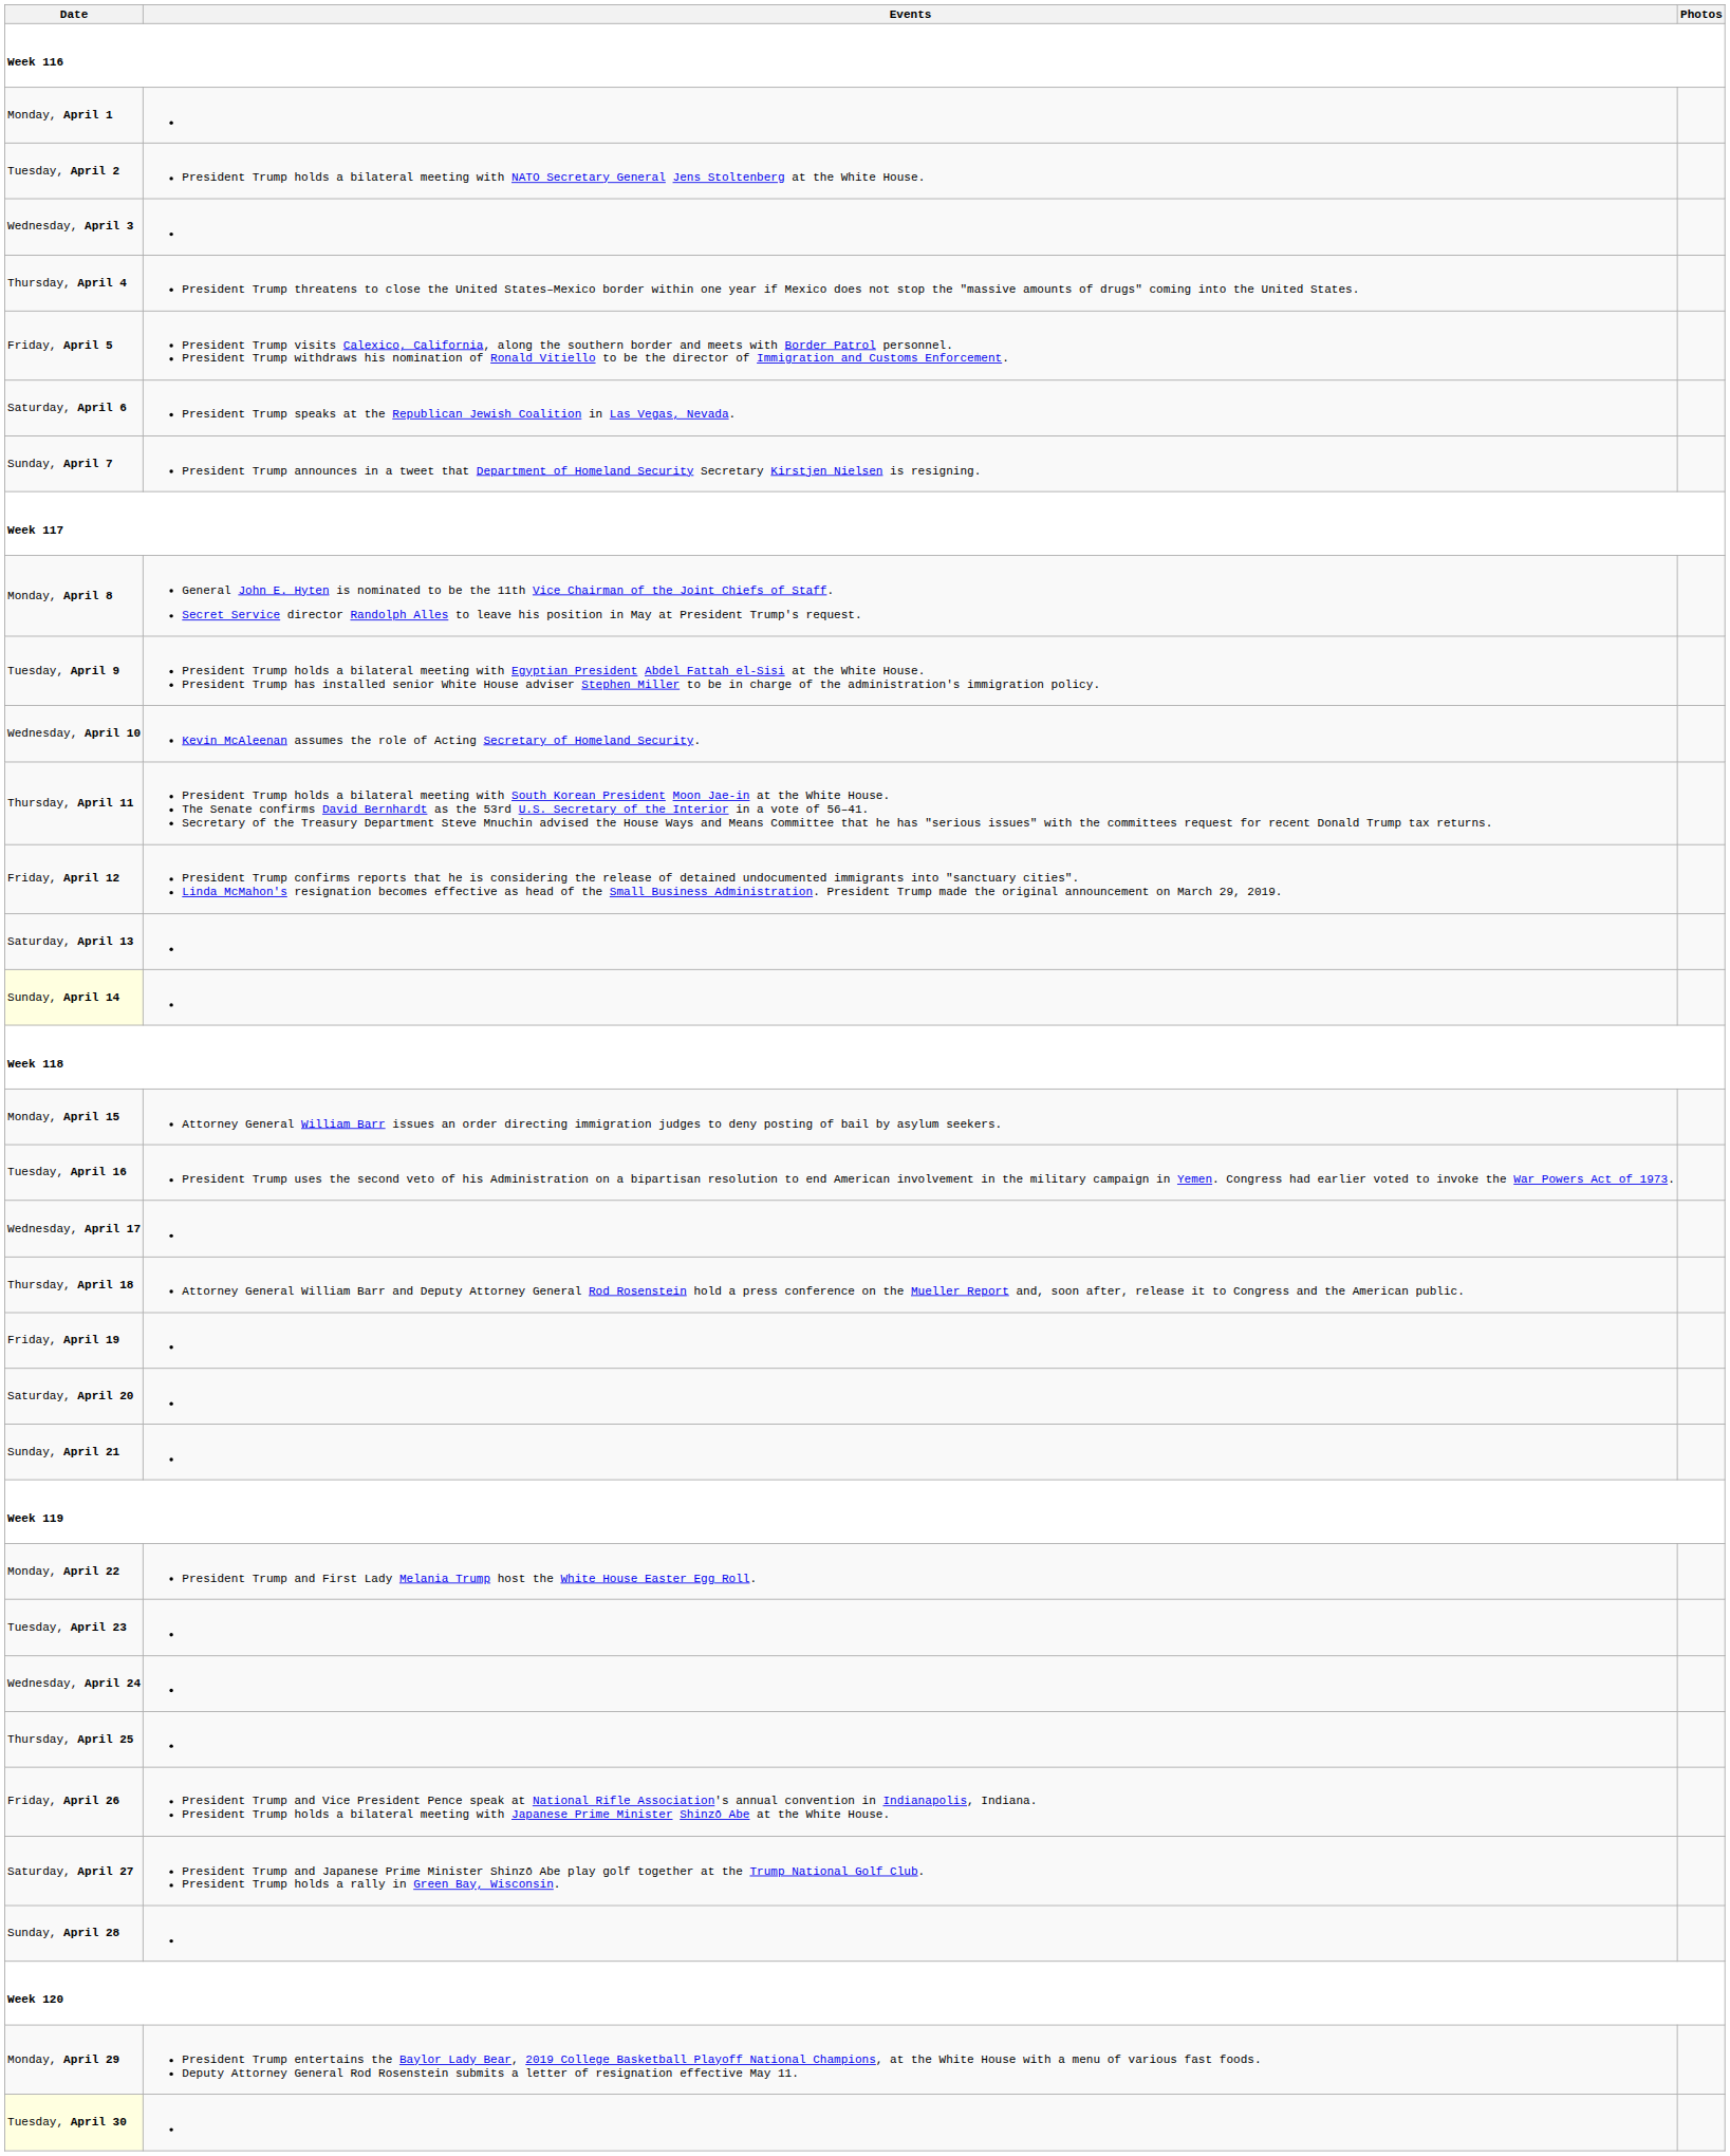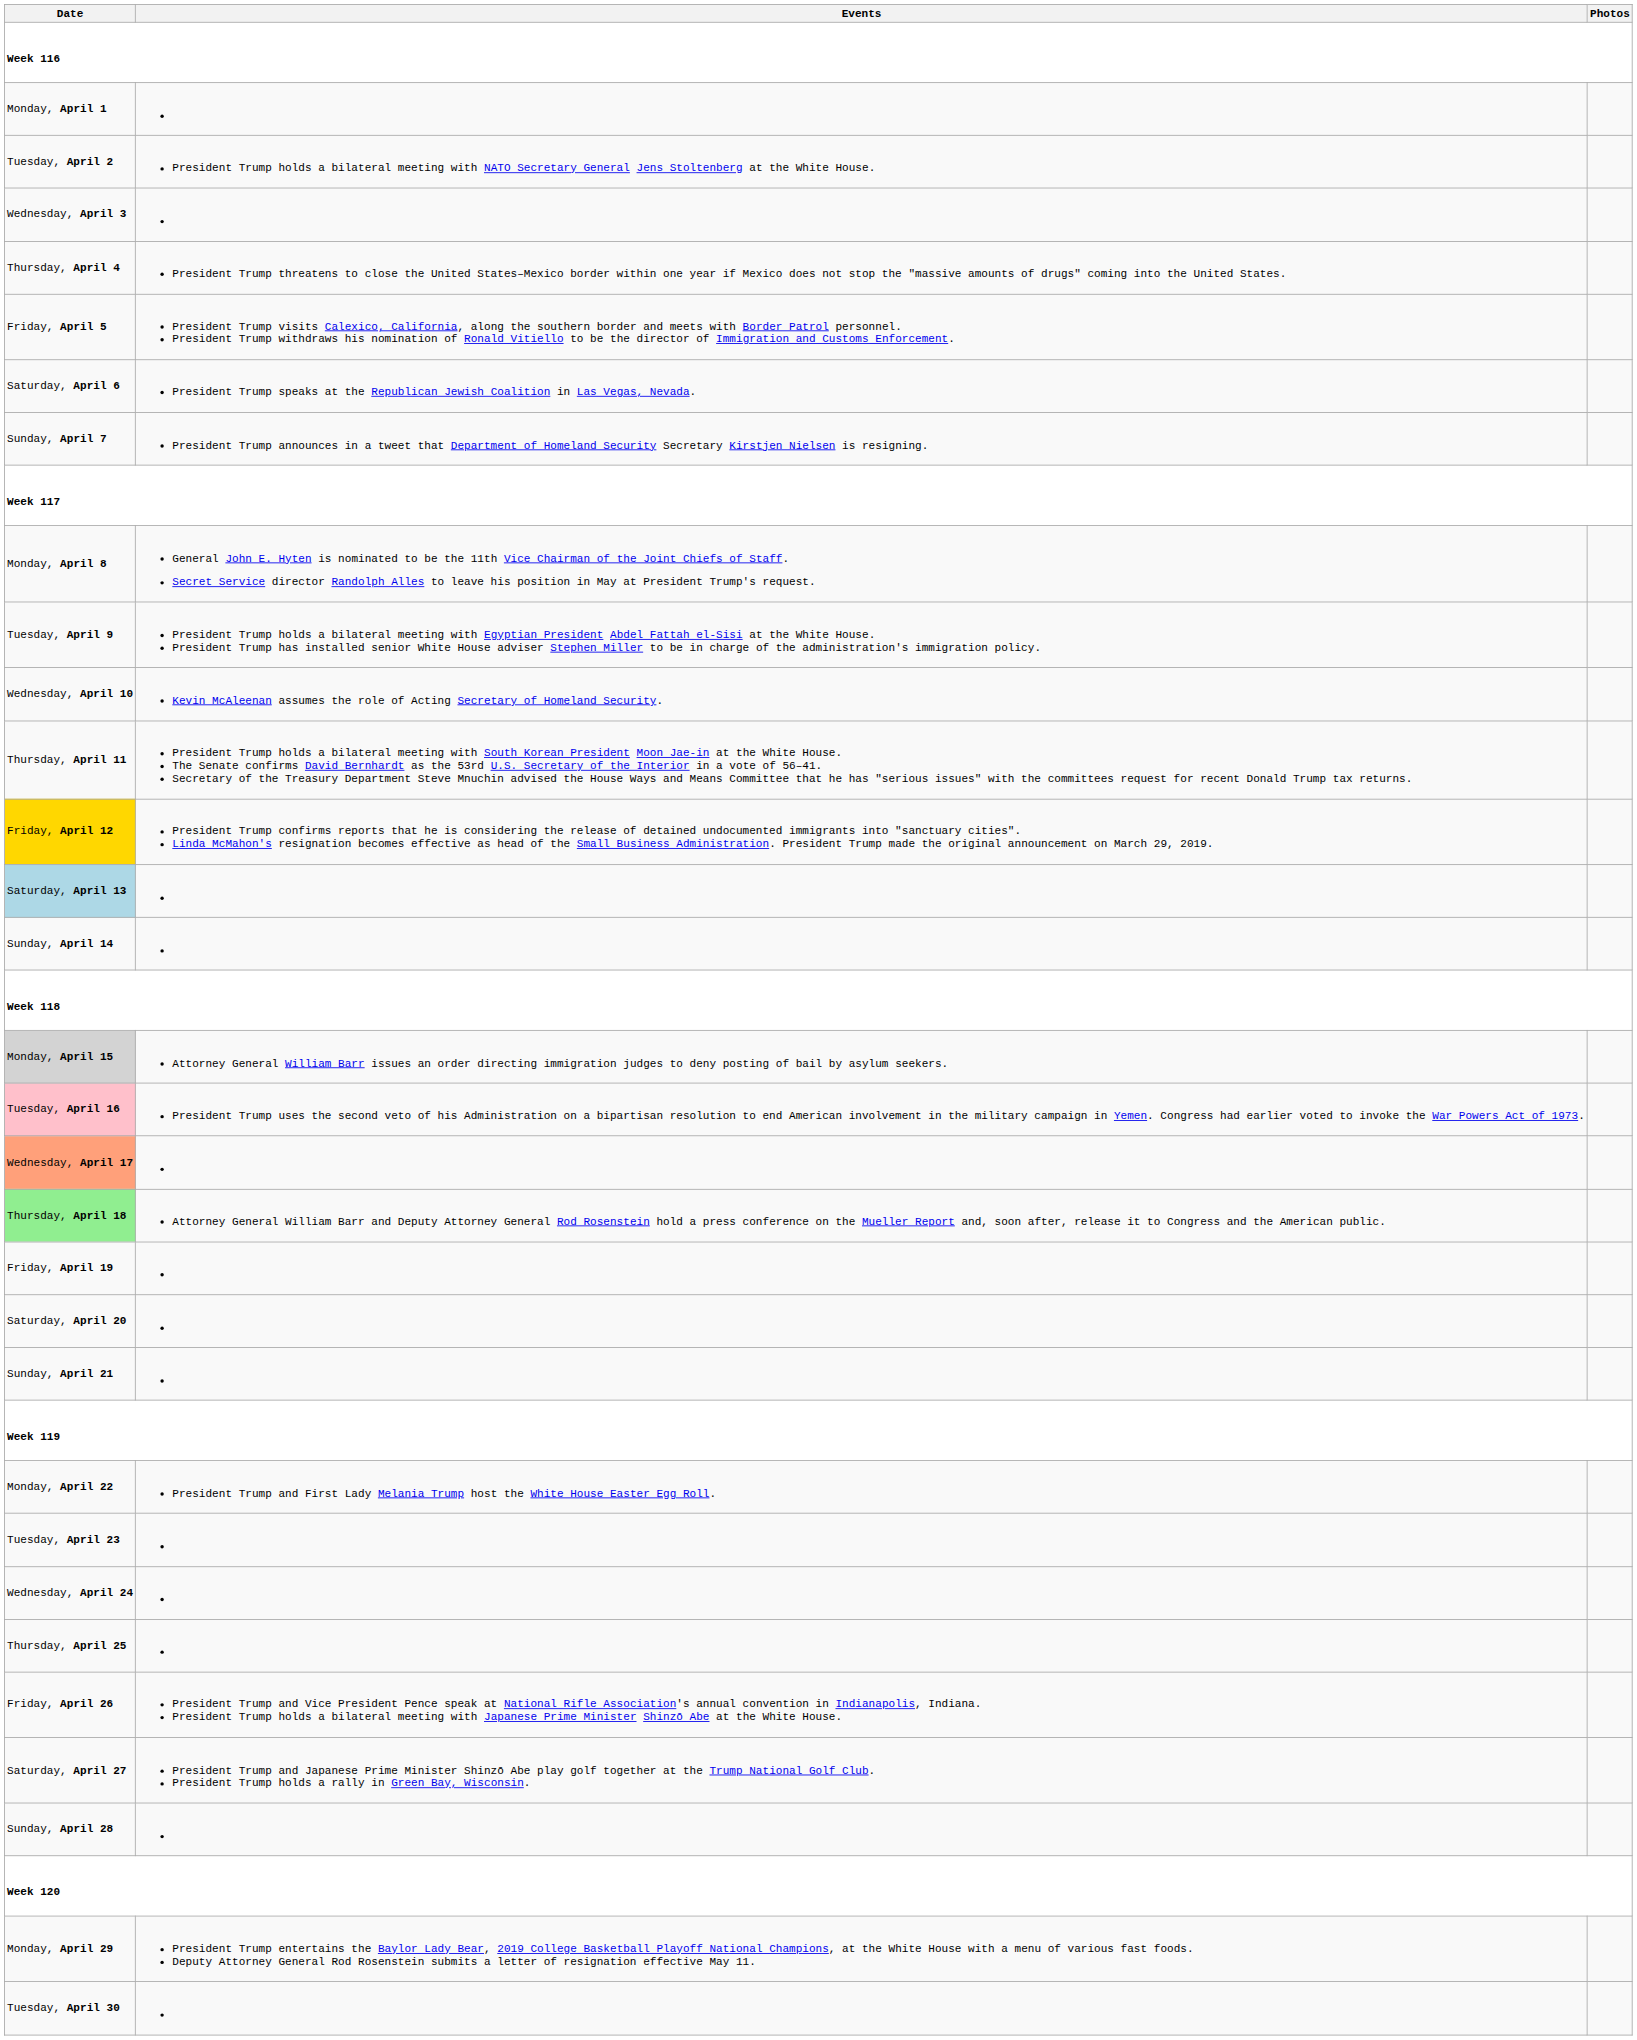Friday, April 12 | Date: no background -> gold background
Saturday, April 13 | Date: no background -> lightblue background
Sunday, April 14 | Date: lightyellow background -> no background
Monday, April 15 | Date: no background -> lightgrey background
Tuesday, April 16 | Date: no background -> pink background
Wednesday, April 17 | Date: no background -> lightsalmon background
Thursday, April 18 | Date: no background -> lightgreen background
Tuesday, April 30 | Date: lightyellow background -> no background
